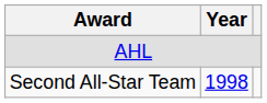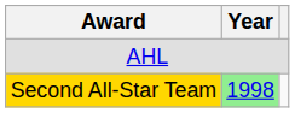Second All-Star Team | Award: no background -> gold background
Second All-Star Team | Year: no background -> lightgreen background
